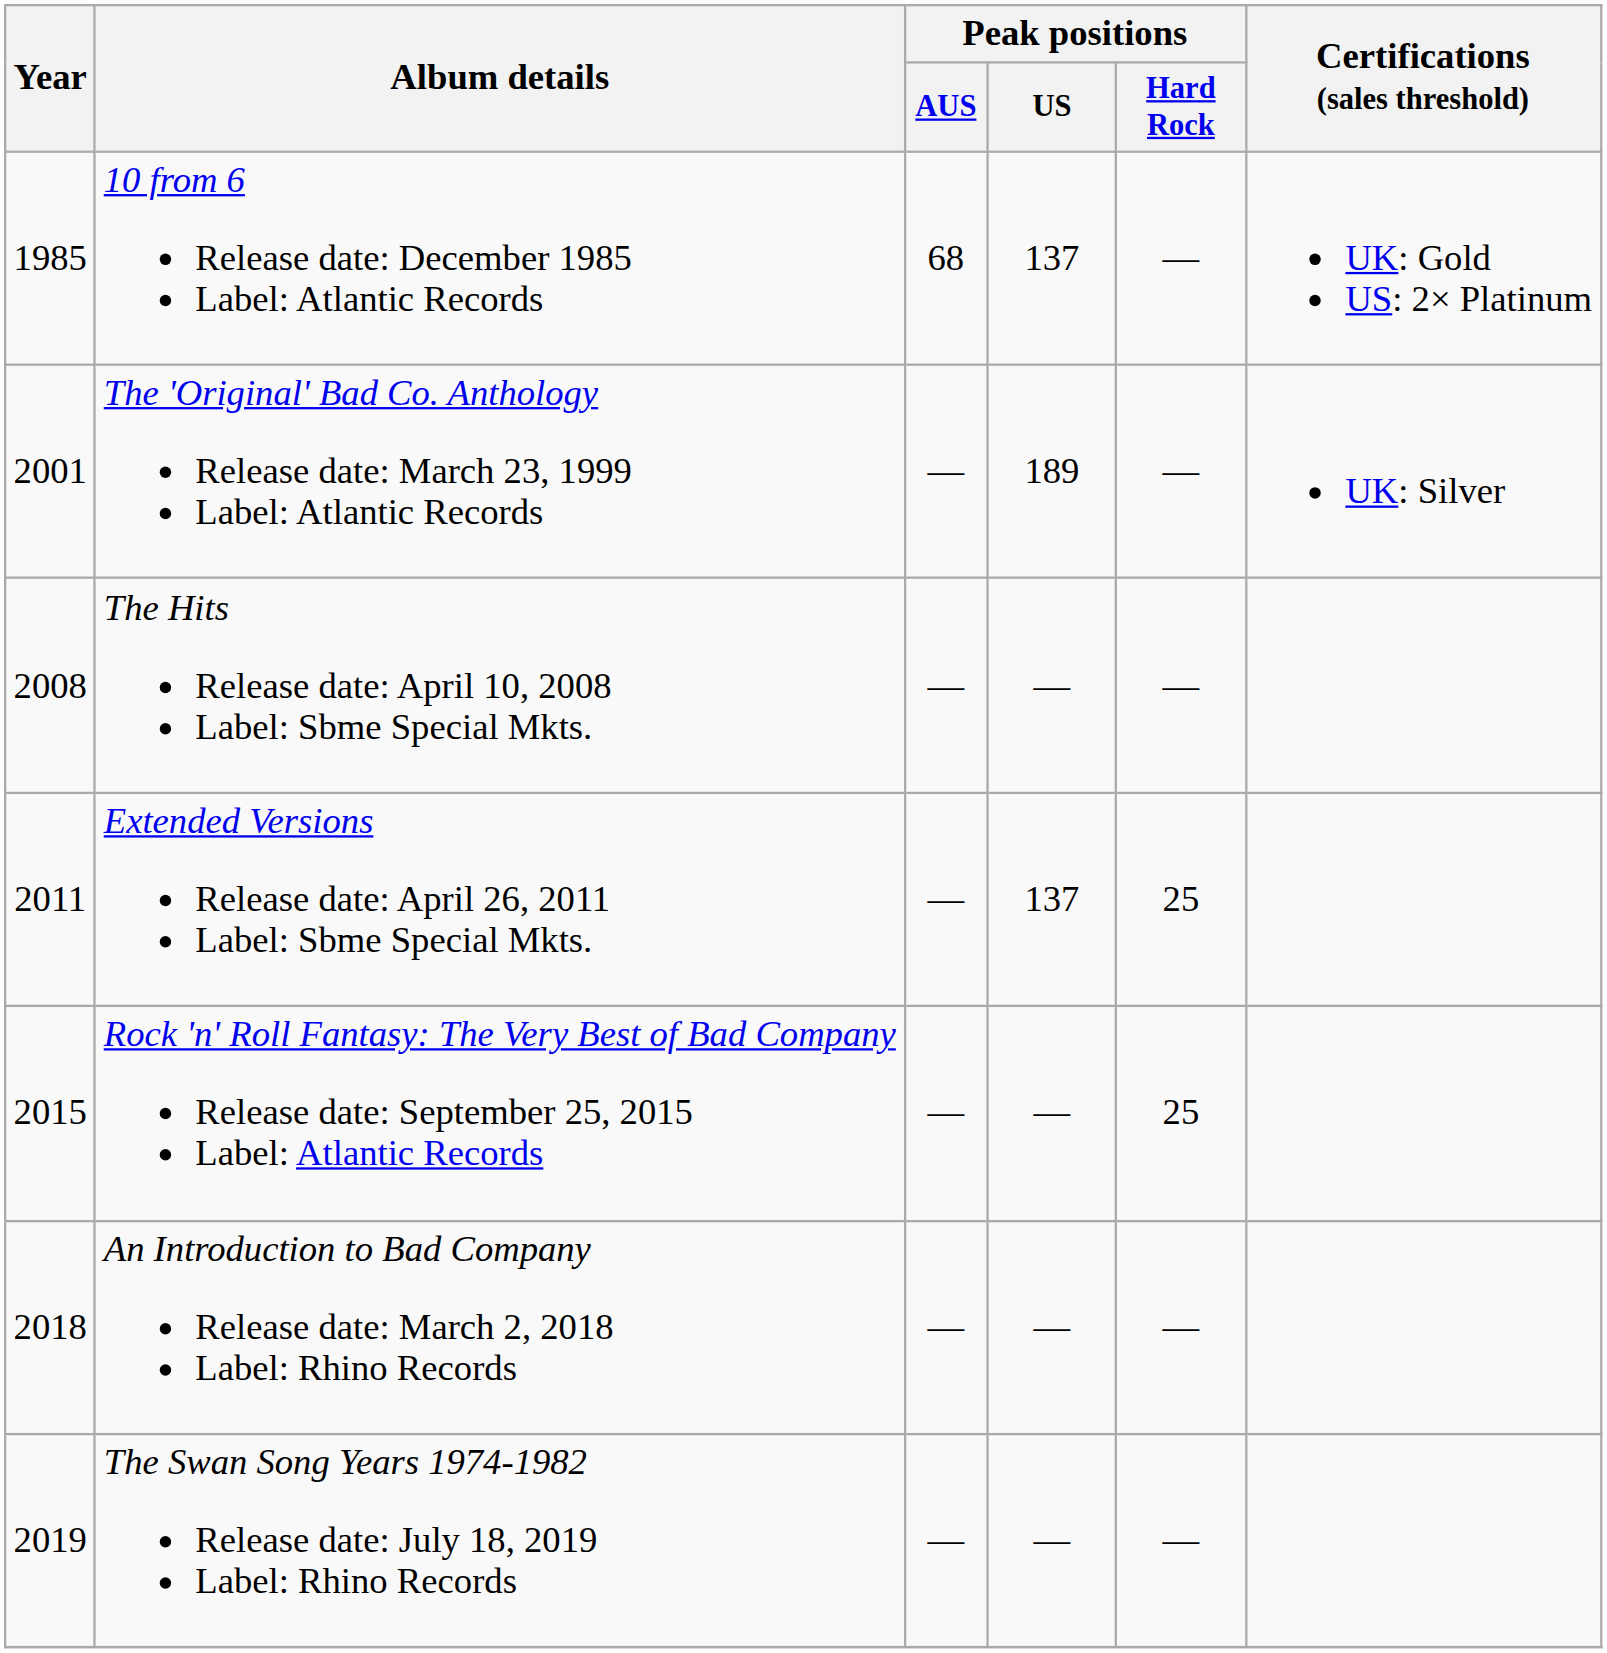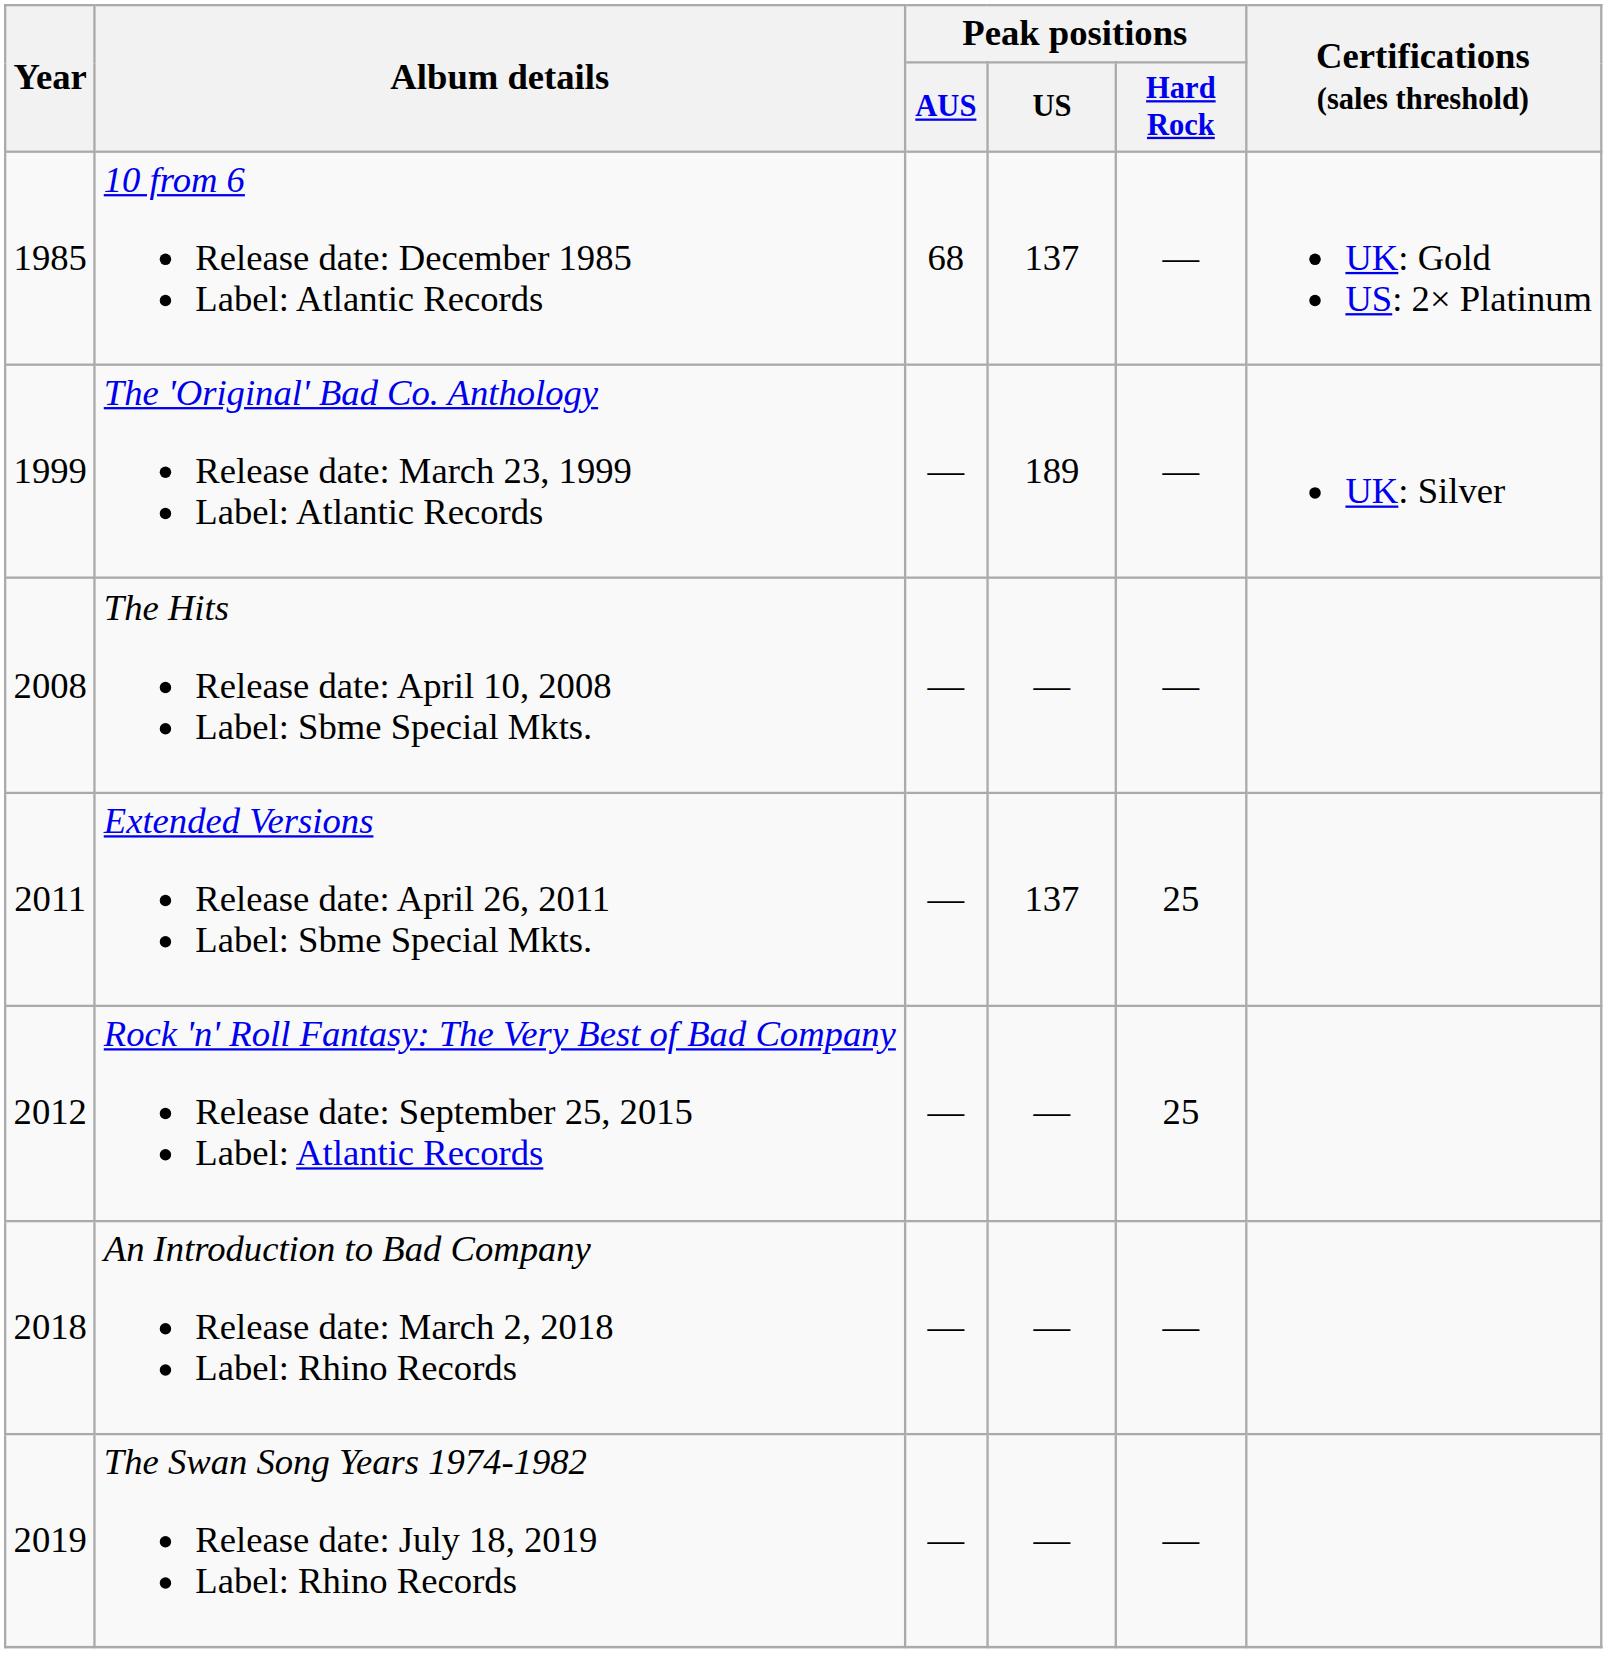row 4 | Year: 2001 -> 1999
row 7 | Year: 2015 -> 2012
